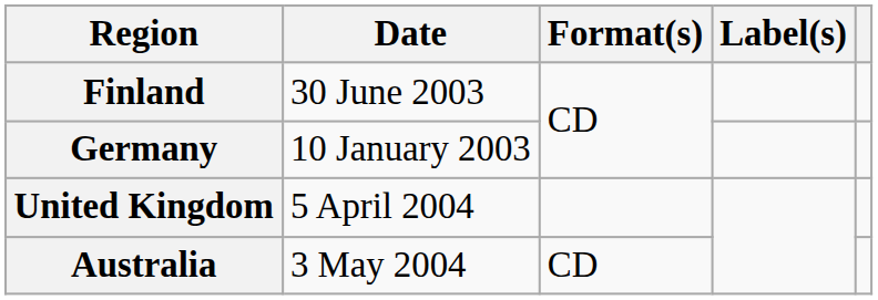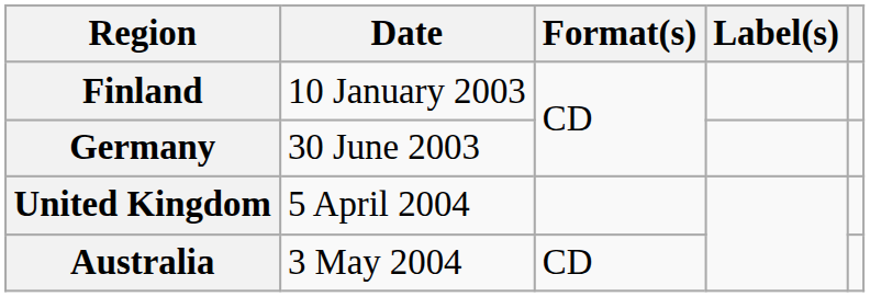Finland | Date: 30 June 2003 -> 10 January 2003
Germany | Date: 10 January 2003 -> 30 June 2003
